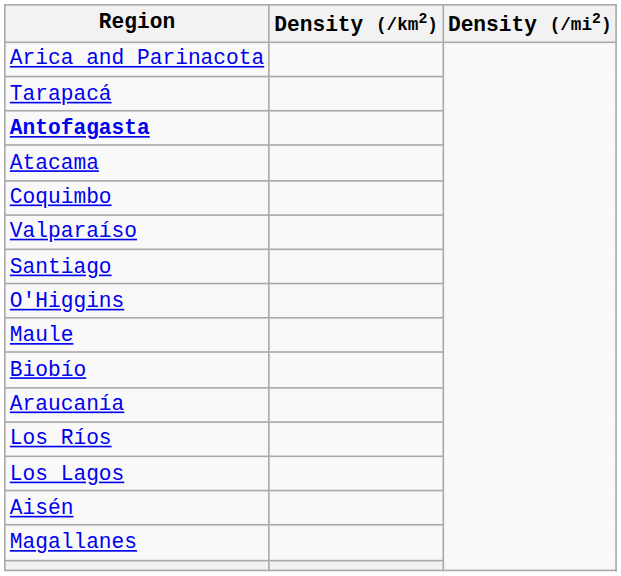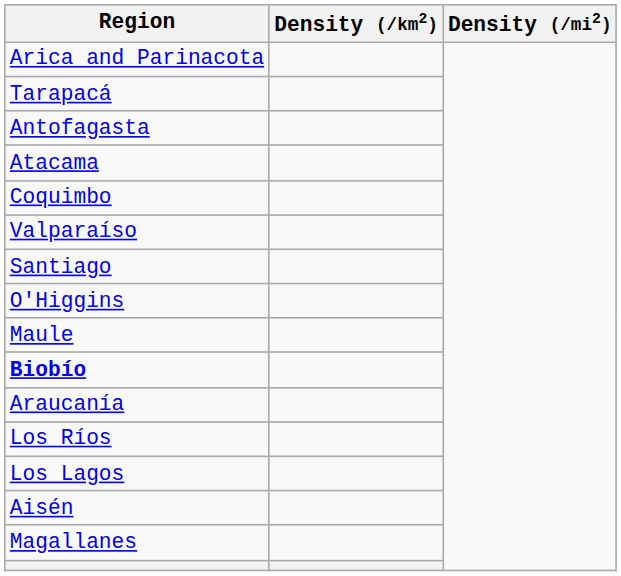Antofagasta | Region: bold -> normal
Biobío | Region: normal -> bold
